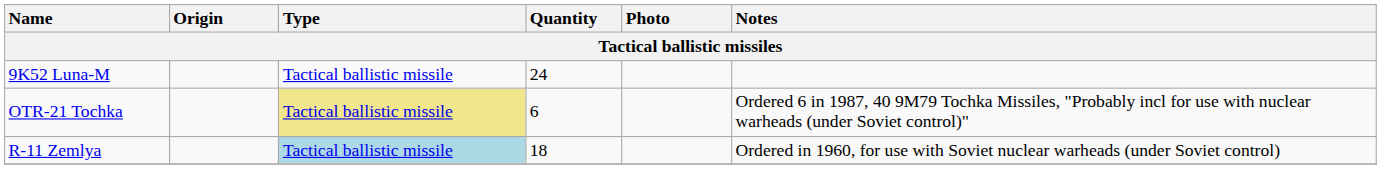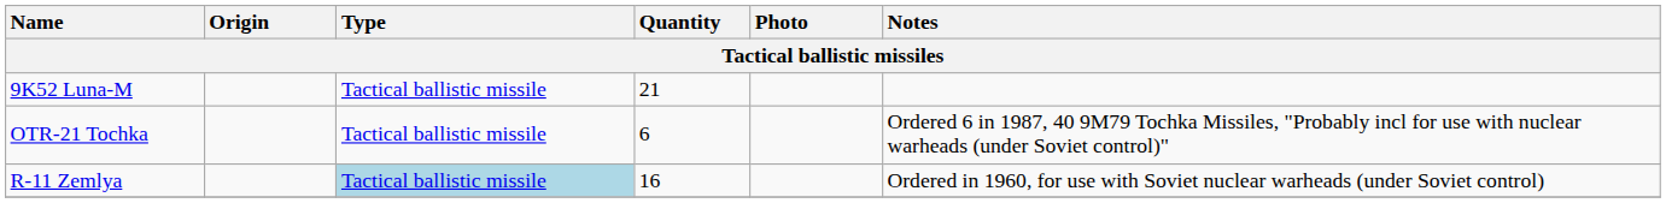9K52 Luna-M | Quantity: 24 -> 21
OTR-21 Tochka | Type: khaki background -> no background
R-11 Zemlya | Quantity: 18 -> 16
